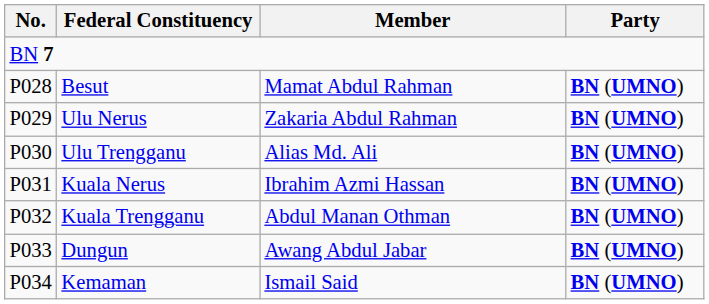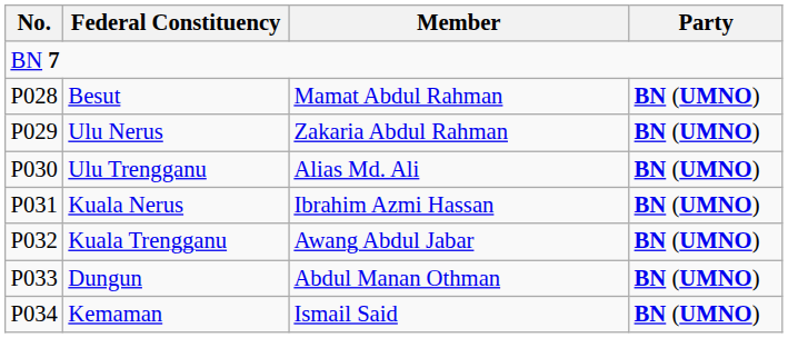Kuala Trengganu | Member: Abdul Manan Othman -> Awang Abdul Jabar
Dungun | Member: Awang Abdul Jabar -> Abdul Manan Othman
